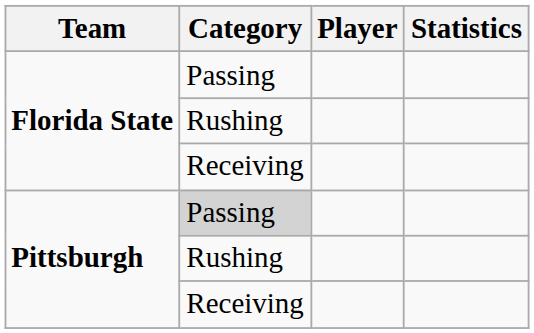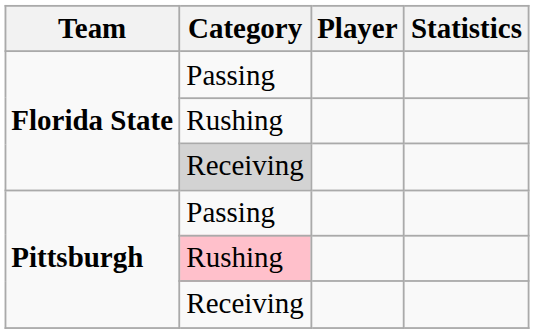Florida State / Receiving | Category: no background -> lightgrey background
Pittsburgh / Passing | Category: lightgrey background -> no background
Pittsburgh / Rushing | Category: no background -> pink background
